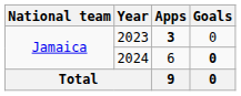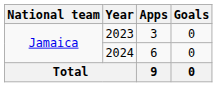2023 | Apps: bold -> normal
2024 | Goals: bold -> normal
